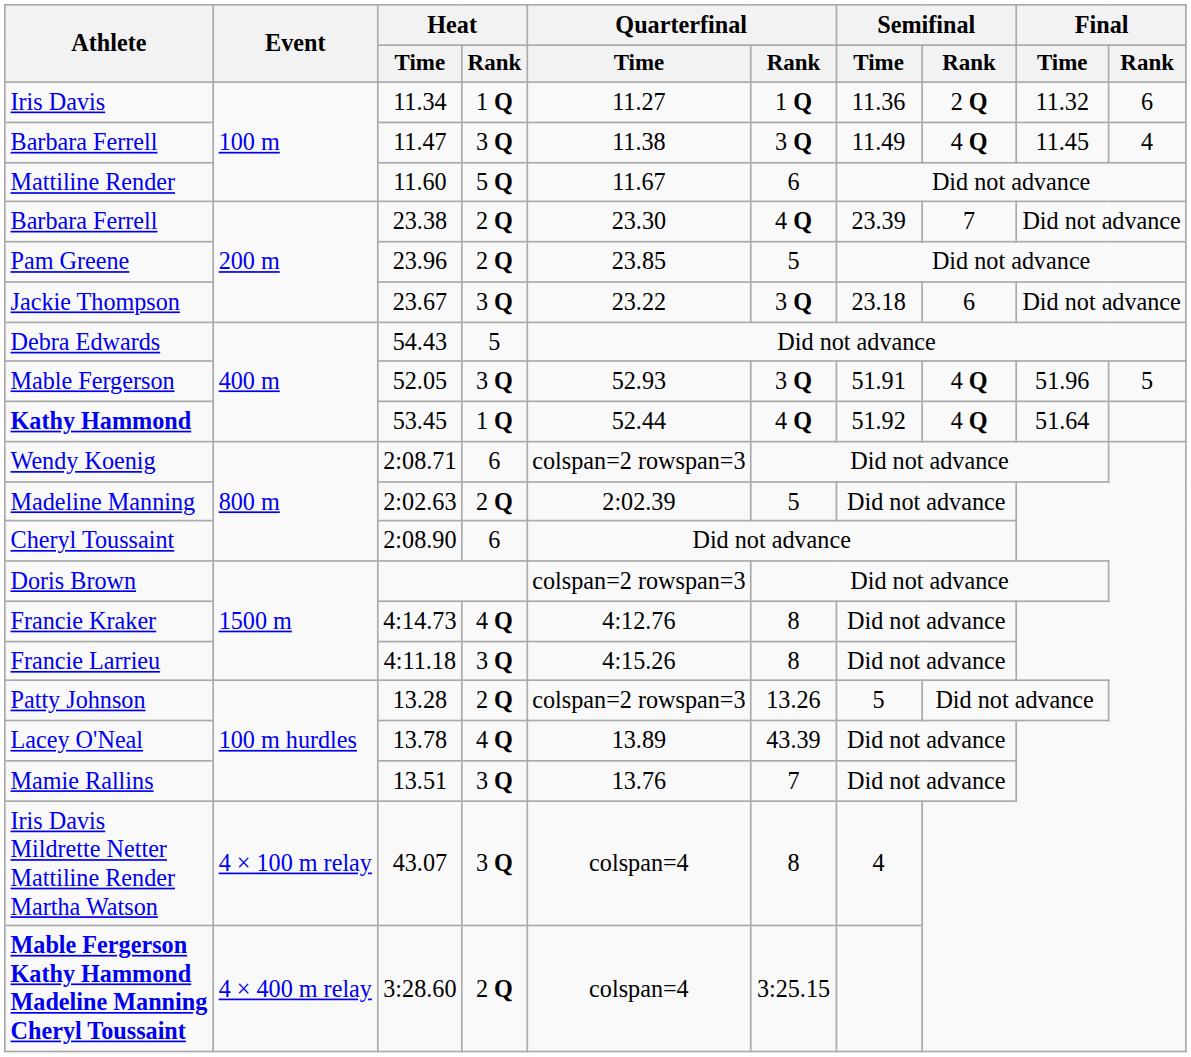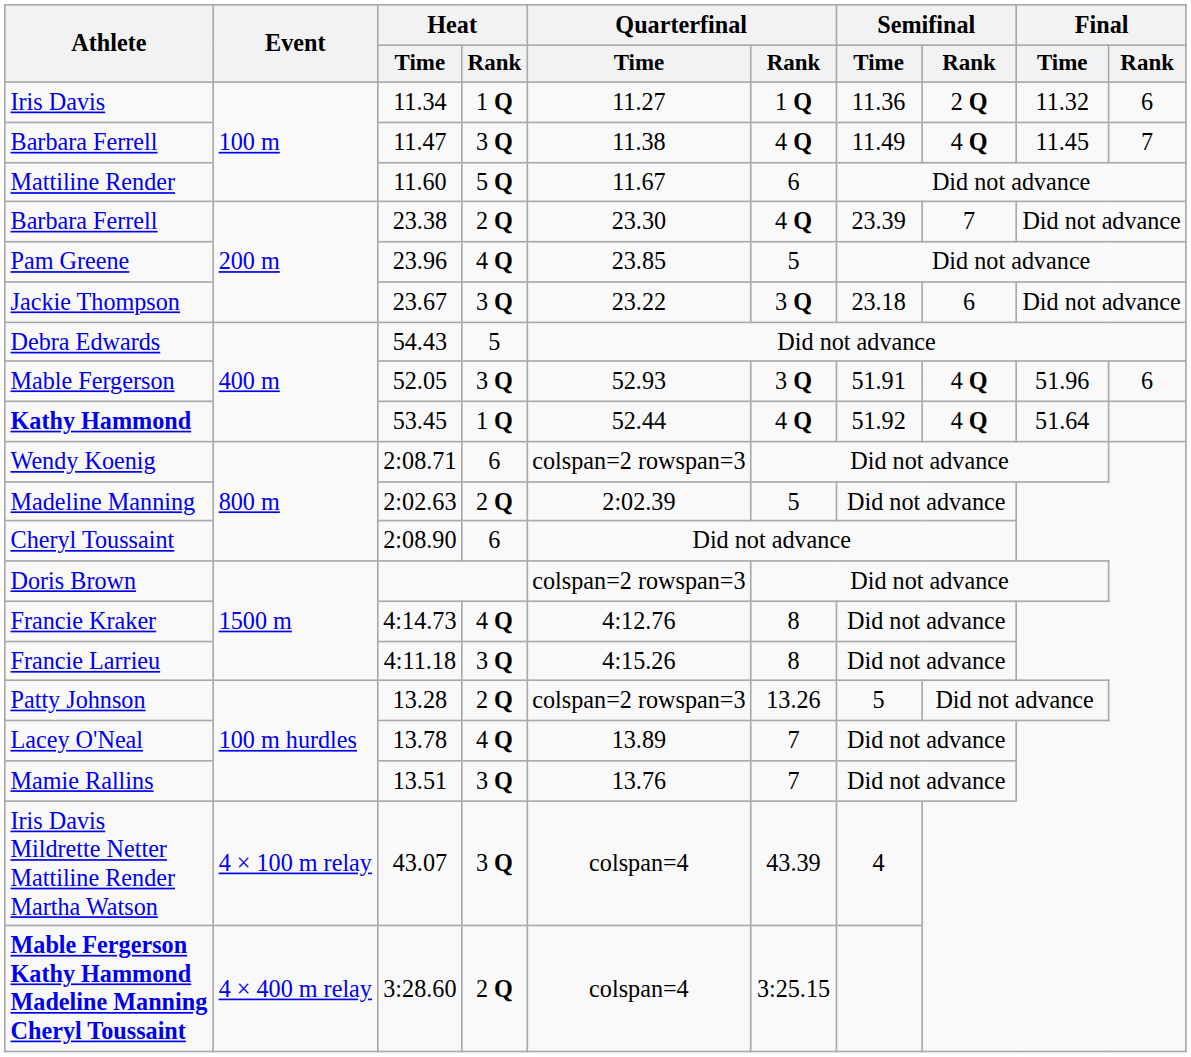Barbara Ferrell / 11.47 | Quarterfinal / Rank: 3 Q -> 4 Q
Barbara Ferrell / 11.47 | Final / Rank: 4 -> 7
Pam Greene | Heat / Rank: 2 Q -> 4 Q
Mable Fergerson | Final / Rank: 5 -> 6
Lacey O'Neal | Quarterfinal / Rank: 43.39 -> 7
Iris Davis Mildrette Netter Mattiline Render Martha Watson | Quarterfinal / Rank: 8 -> 43.39
